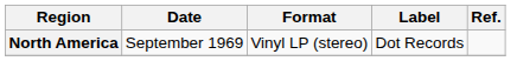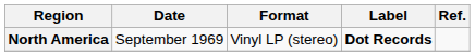North America | Label: normal -> bold
